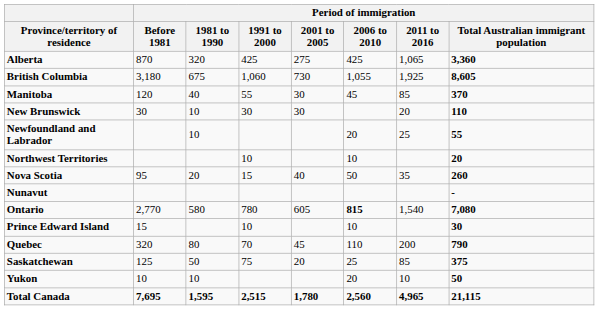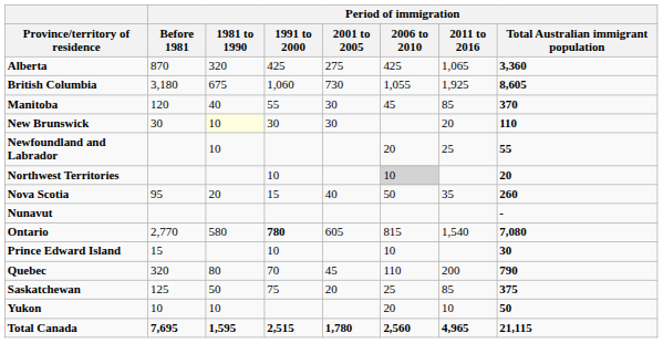New Brunswick | Period of immigration / 1981 to 1990: no background -> lightyellow background
Northwest Territories | Period of immigration / 2006 to 2010: no background -> lightgrey background
Ontario | Period of immigration / 1991 to 2000: normal -> bold
Ontario | Period of immigration / 2006 to 2010: bold -> normal
